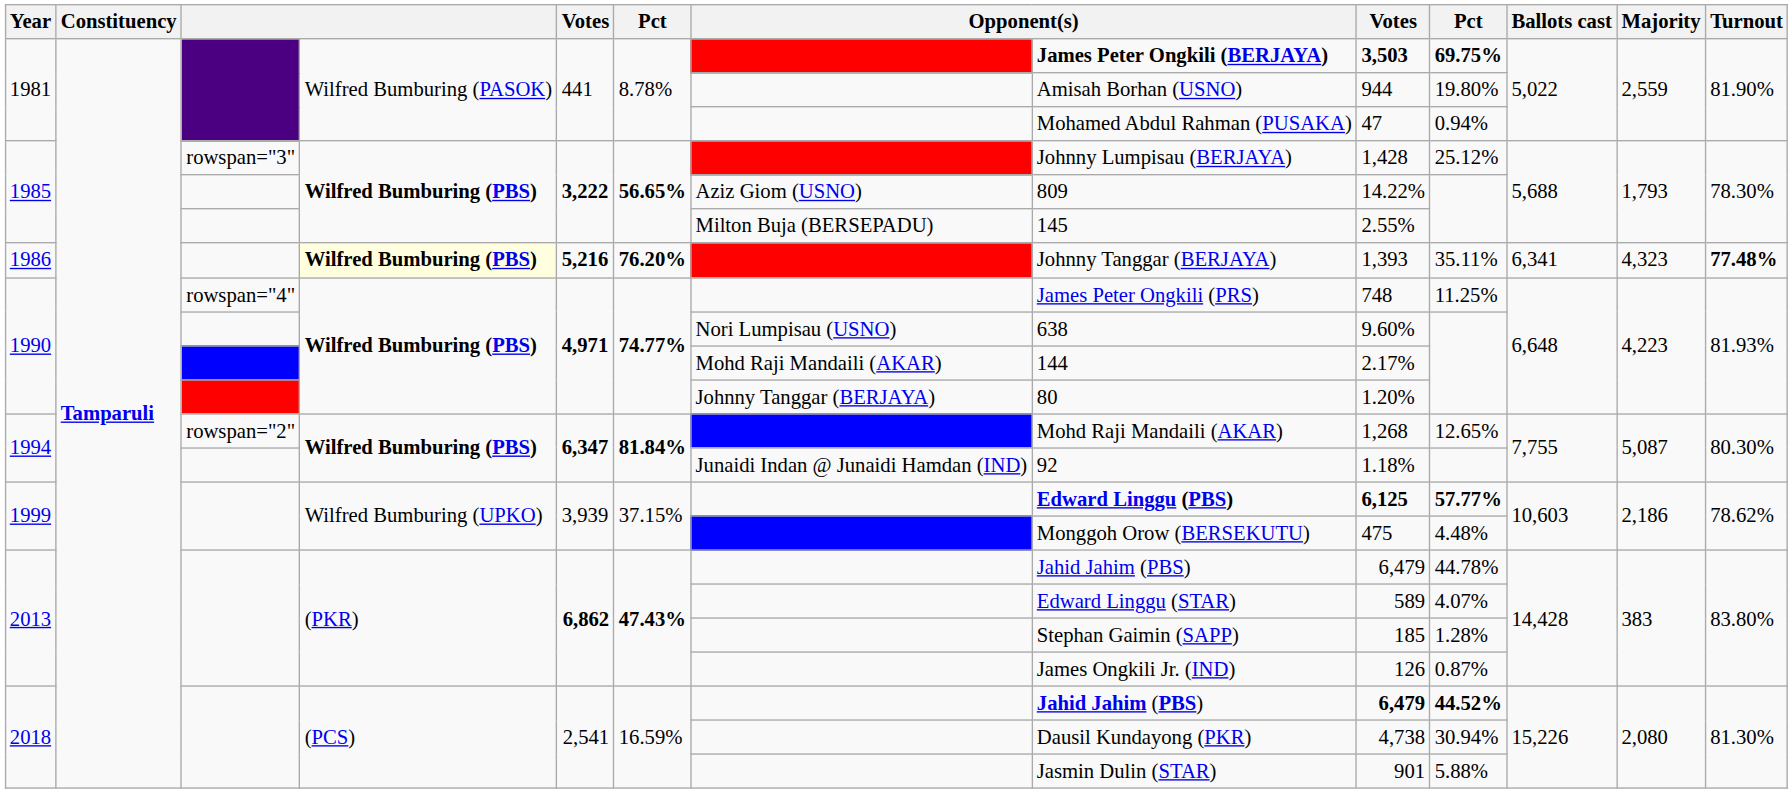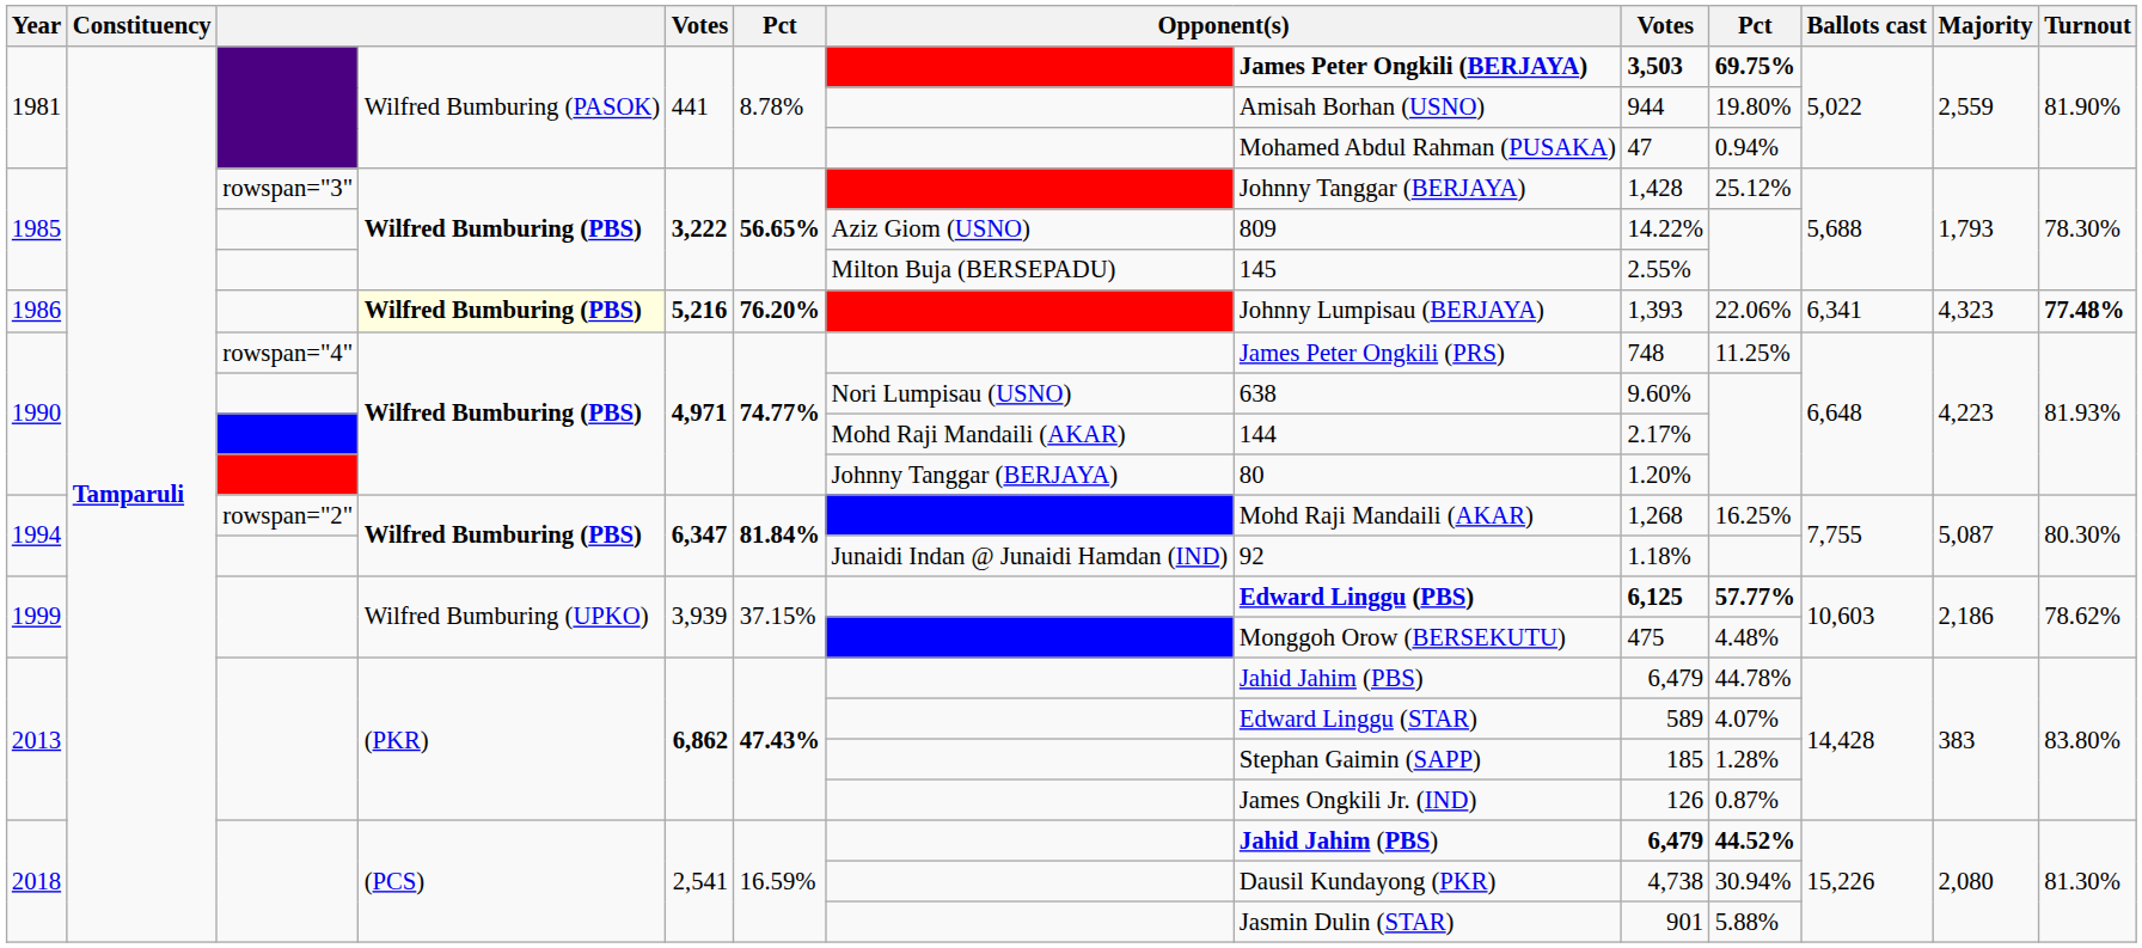1985 / rowspan="3" | column 8: Johnny Lumpisau (BERJAYA) -> Johnny Tanggar (BERJAYA)
1986 | column 8: Johnny Tanggar (BERJAYA) -> Johnny Lumpisau (BERJAYA)
1986 | column 10: 35.11% -> 22.06%
1994 / rowspan="2" | column 10: 12.65% -> 16.25%
